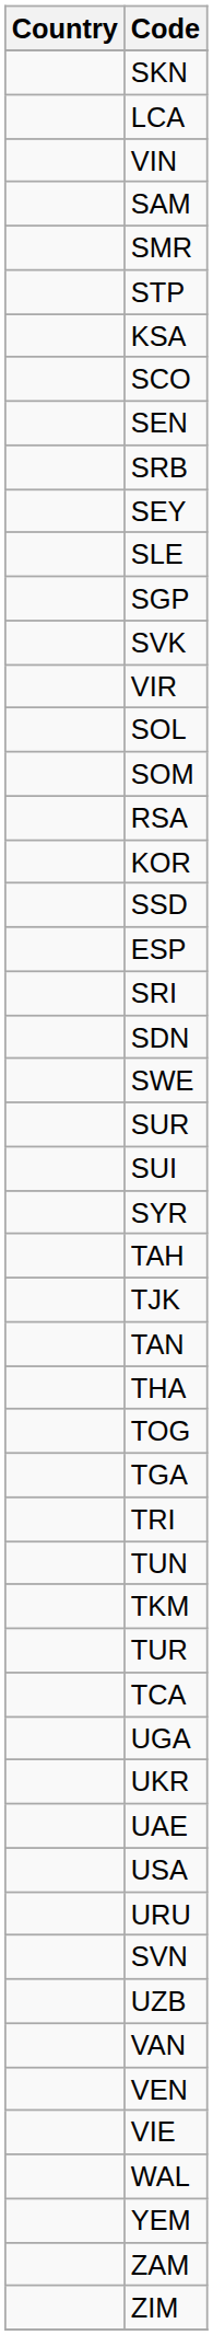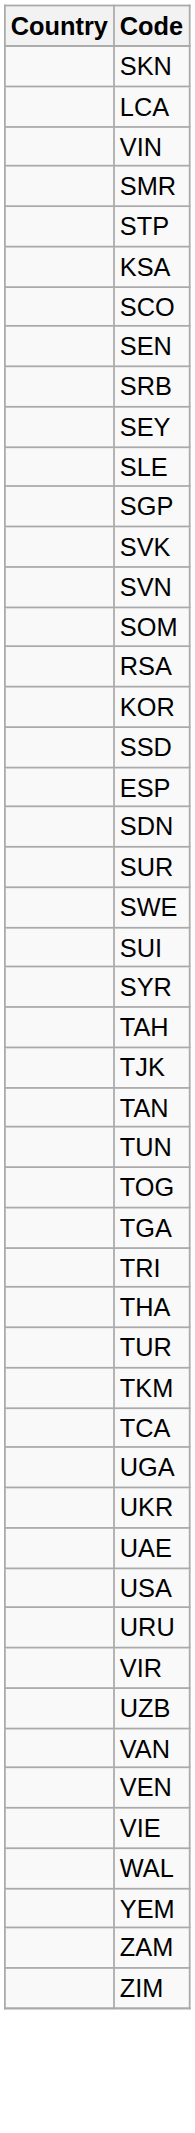- row: SAM
rows swapped: SVN <-> VIR
- row: SOL
- row: SRI
rows swapped: SUR <-> SWE
rows swapped: THA <-> TUN
rows swapped: TUR <-> TKM
